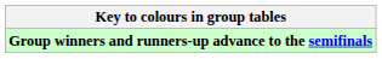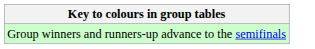row 2 | column 1: bold -> normal
